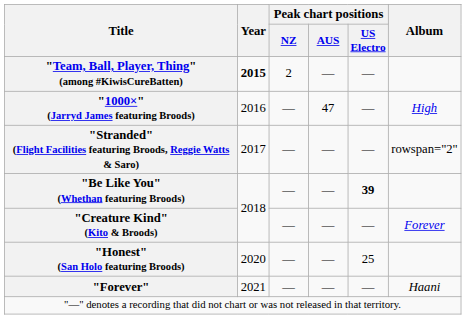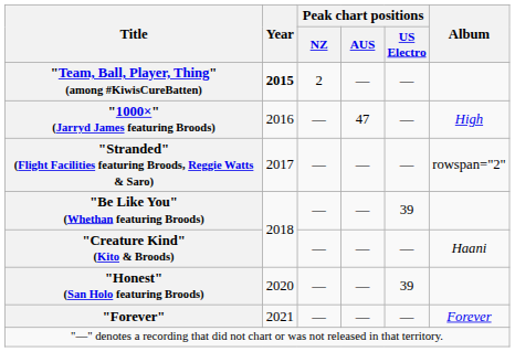"Be Like You" (Whethan featuring Broods) | Peak chart positions / US Electro: bold -> normal
"Creature Kind" (Kito & Broods) | Album: Forever -> Haani
"Honest" (San Holo featuring Broods) | Peak chart positions / US Electro: 25 -> 39
"Forever" | Album: Haani -> Forever
